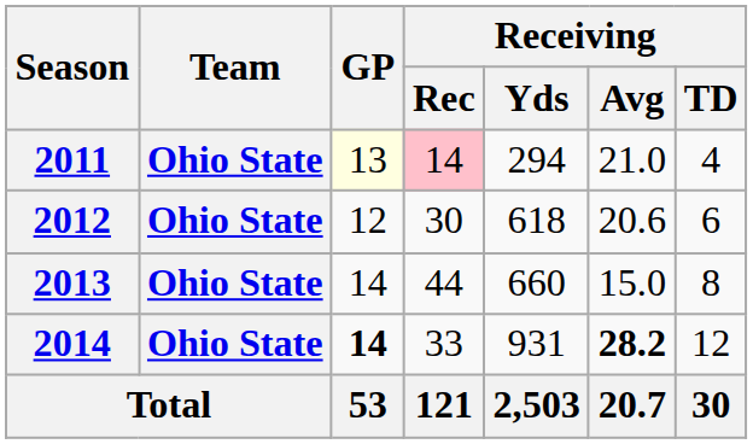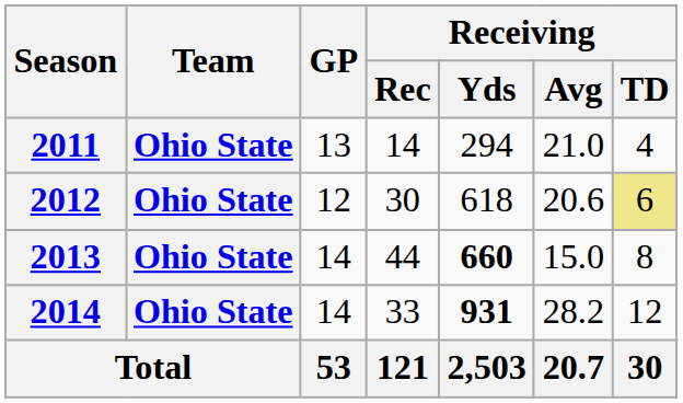2011 | GP: lightyellow background -> no background
2011 | Receiving / Rec: pink background -> no background
2012 | Receiving / TD: no background -> khaki background
2013 | Receiving / Yds: normal -> bold
2014 | GP: bold -> normal
2014 | Receiving / Yds: normal -> bold
2014 | Receiving / Avg: bold -> normal
